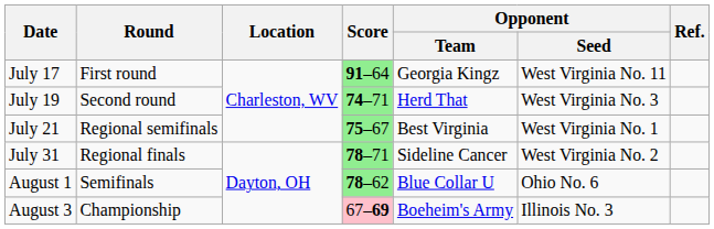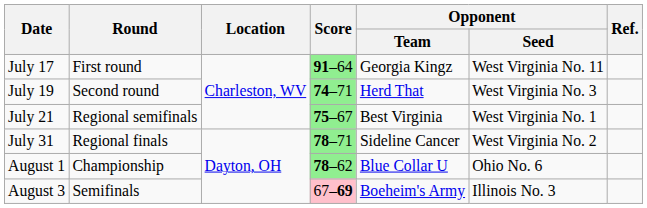August 1 | Round: Semifinals -> Championship
August 3 | Round: Championship -> Semifinals
